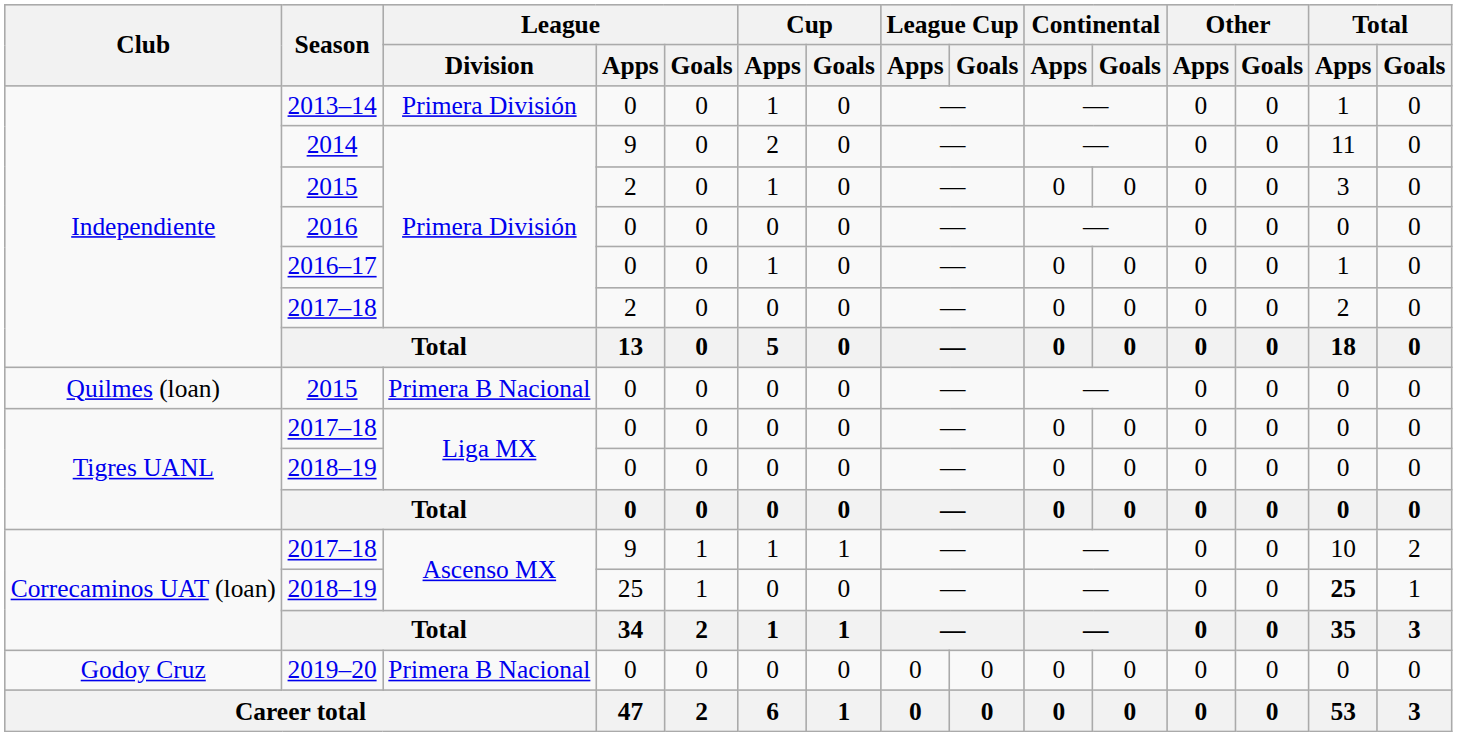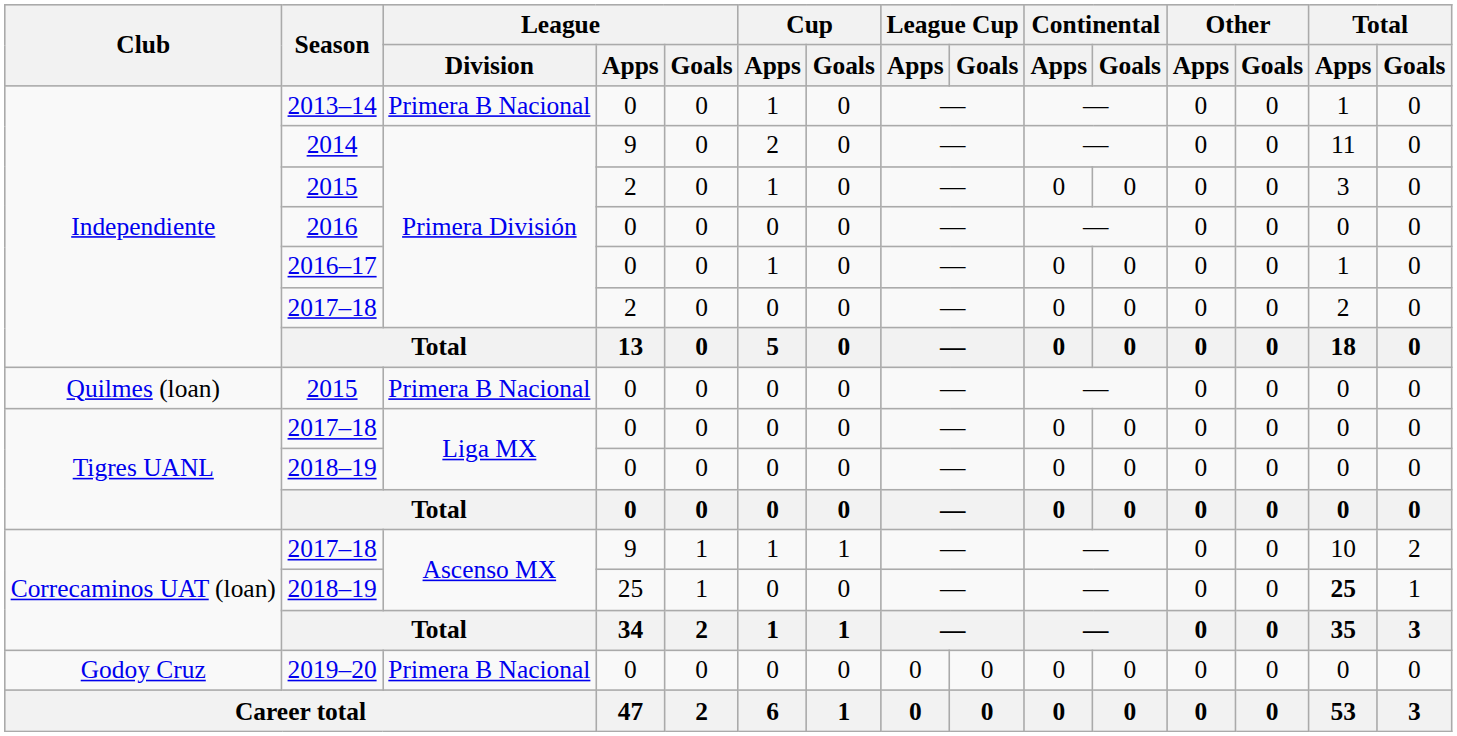2013–14 | League / Division: Primera División -> Primera B Nacional
